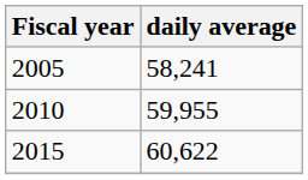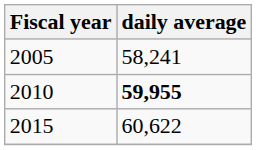2010 | daily average: normal -> bold
